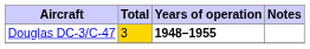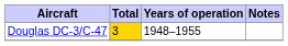Douglas DC-3/C-47 | Years of operation: bold -> normal
